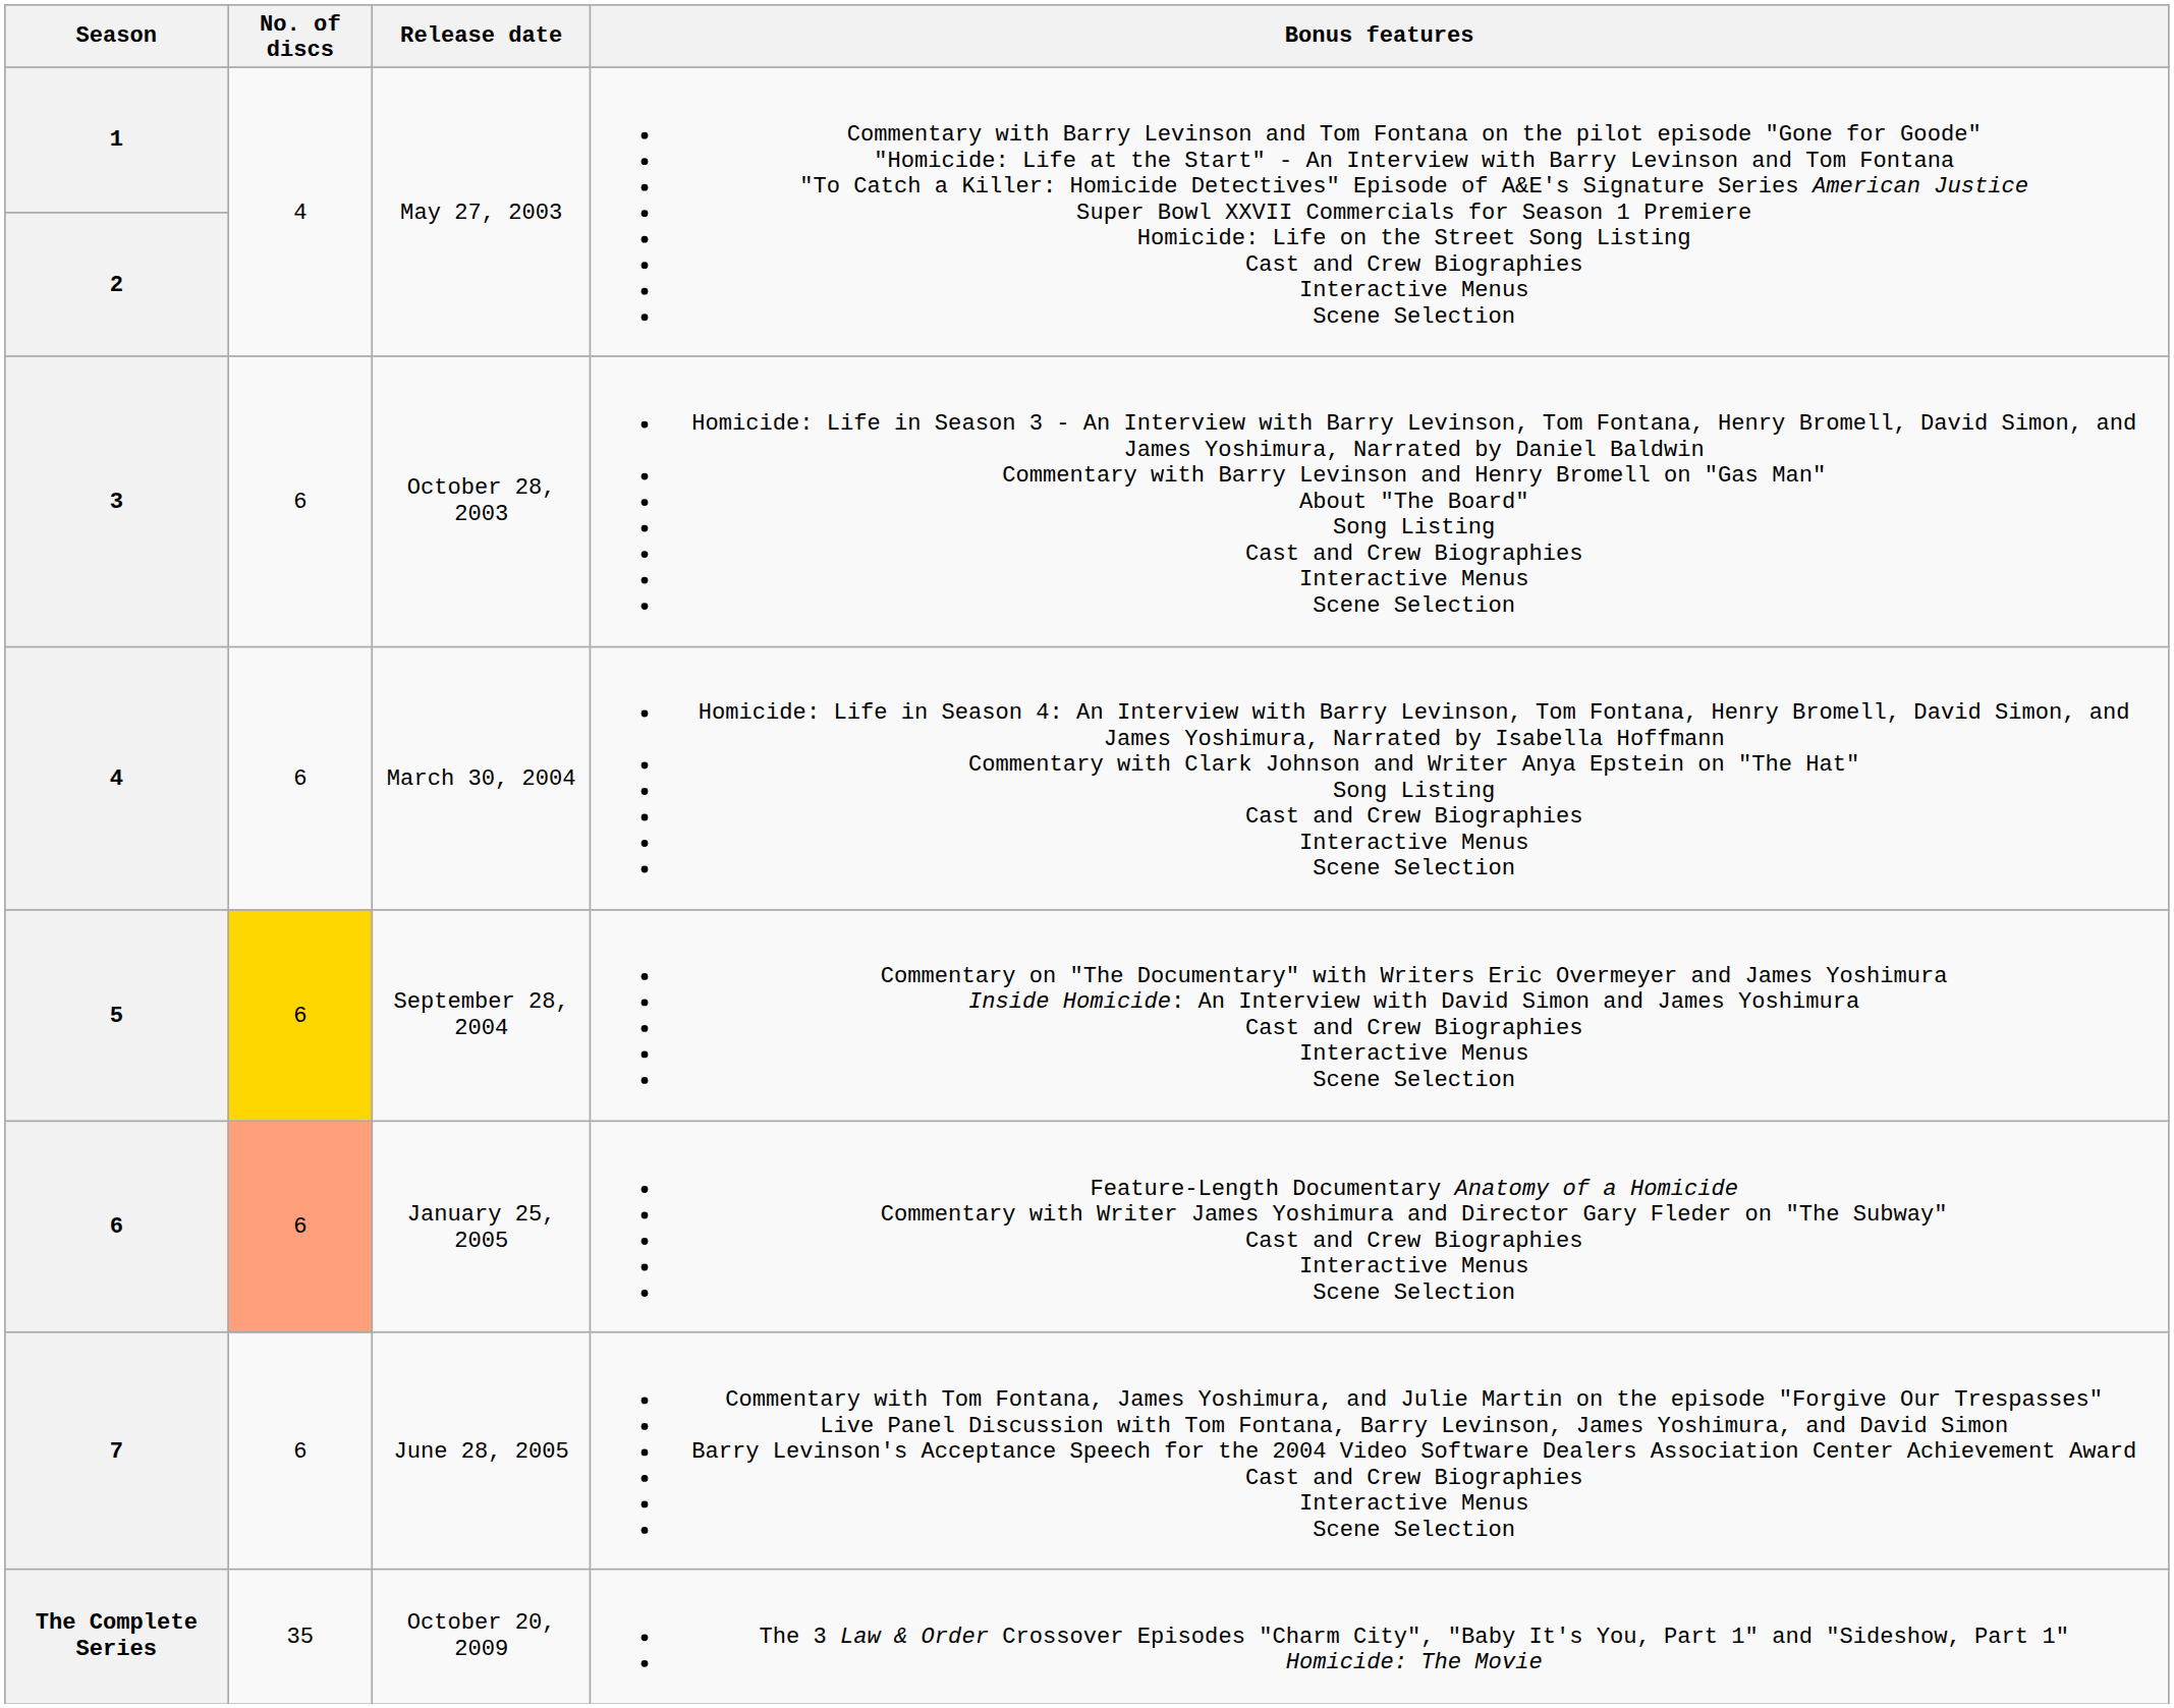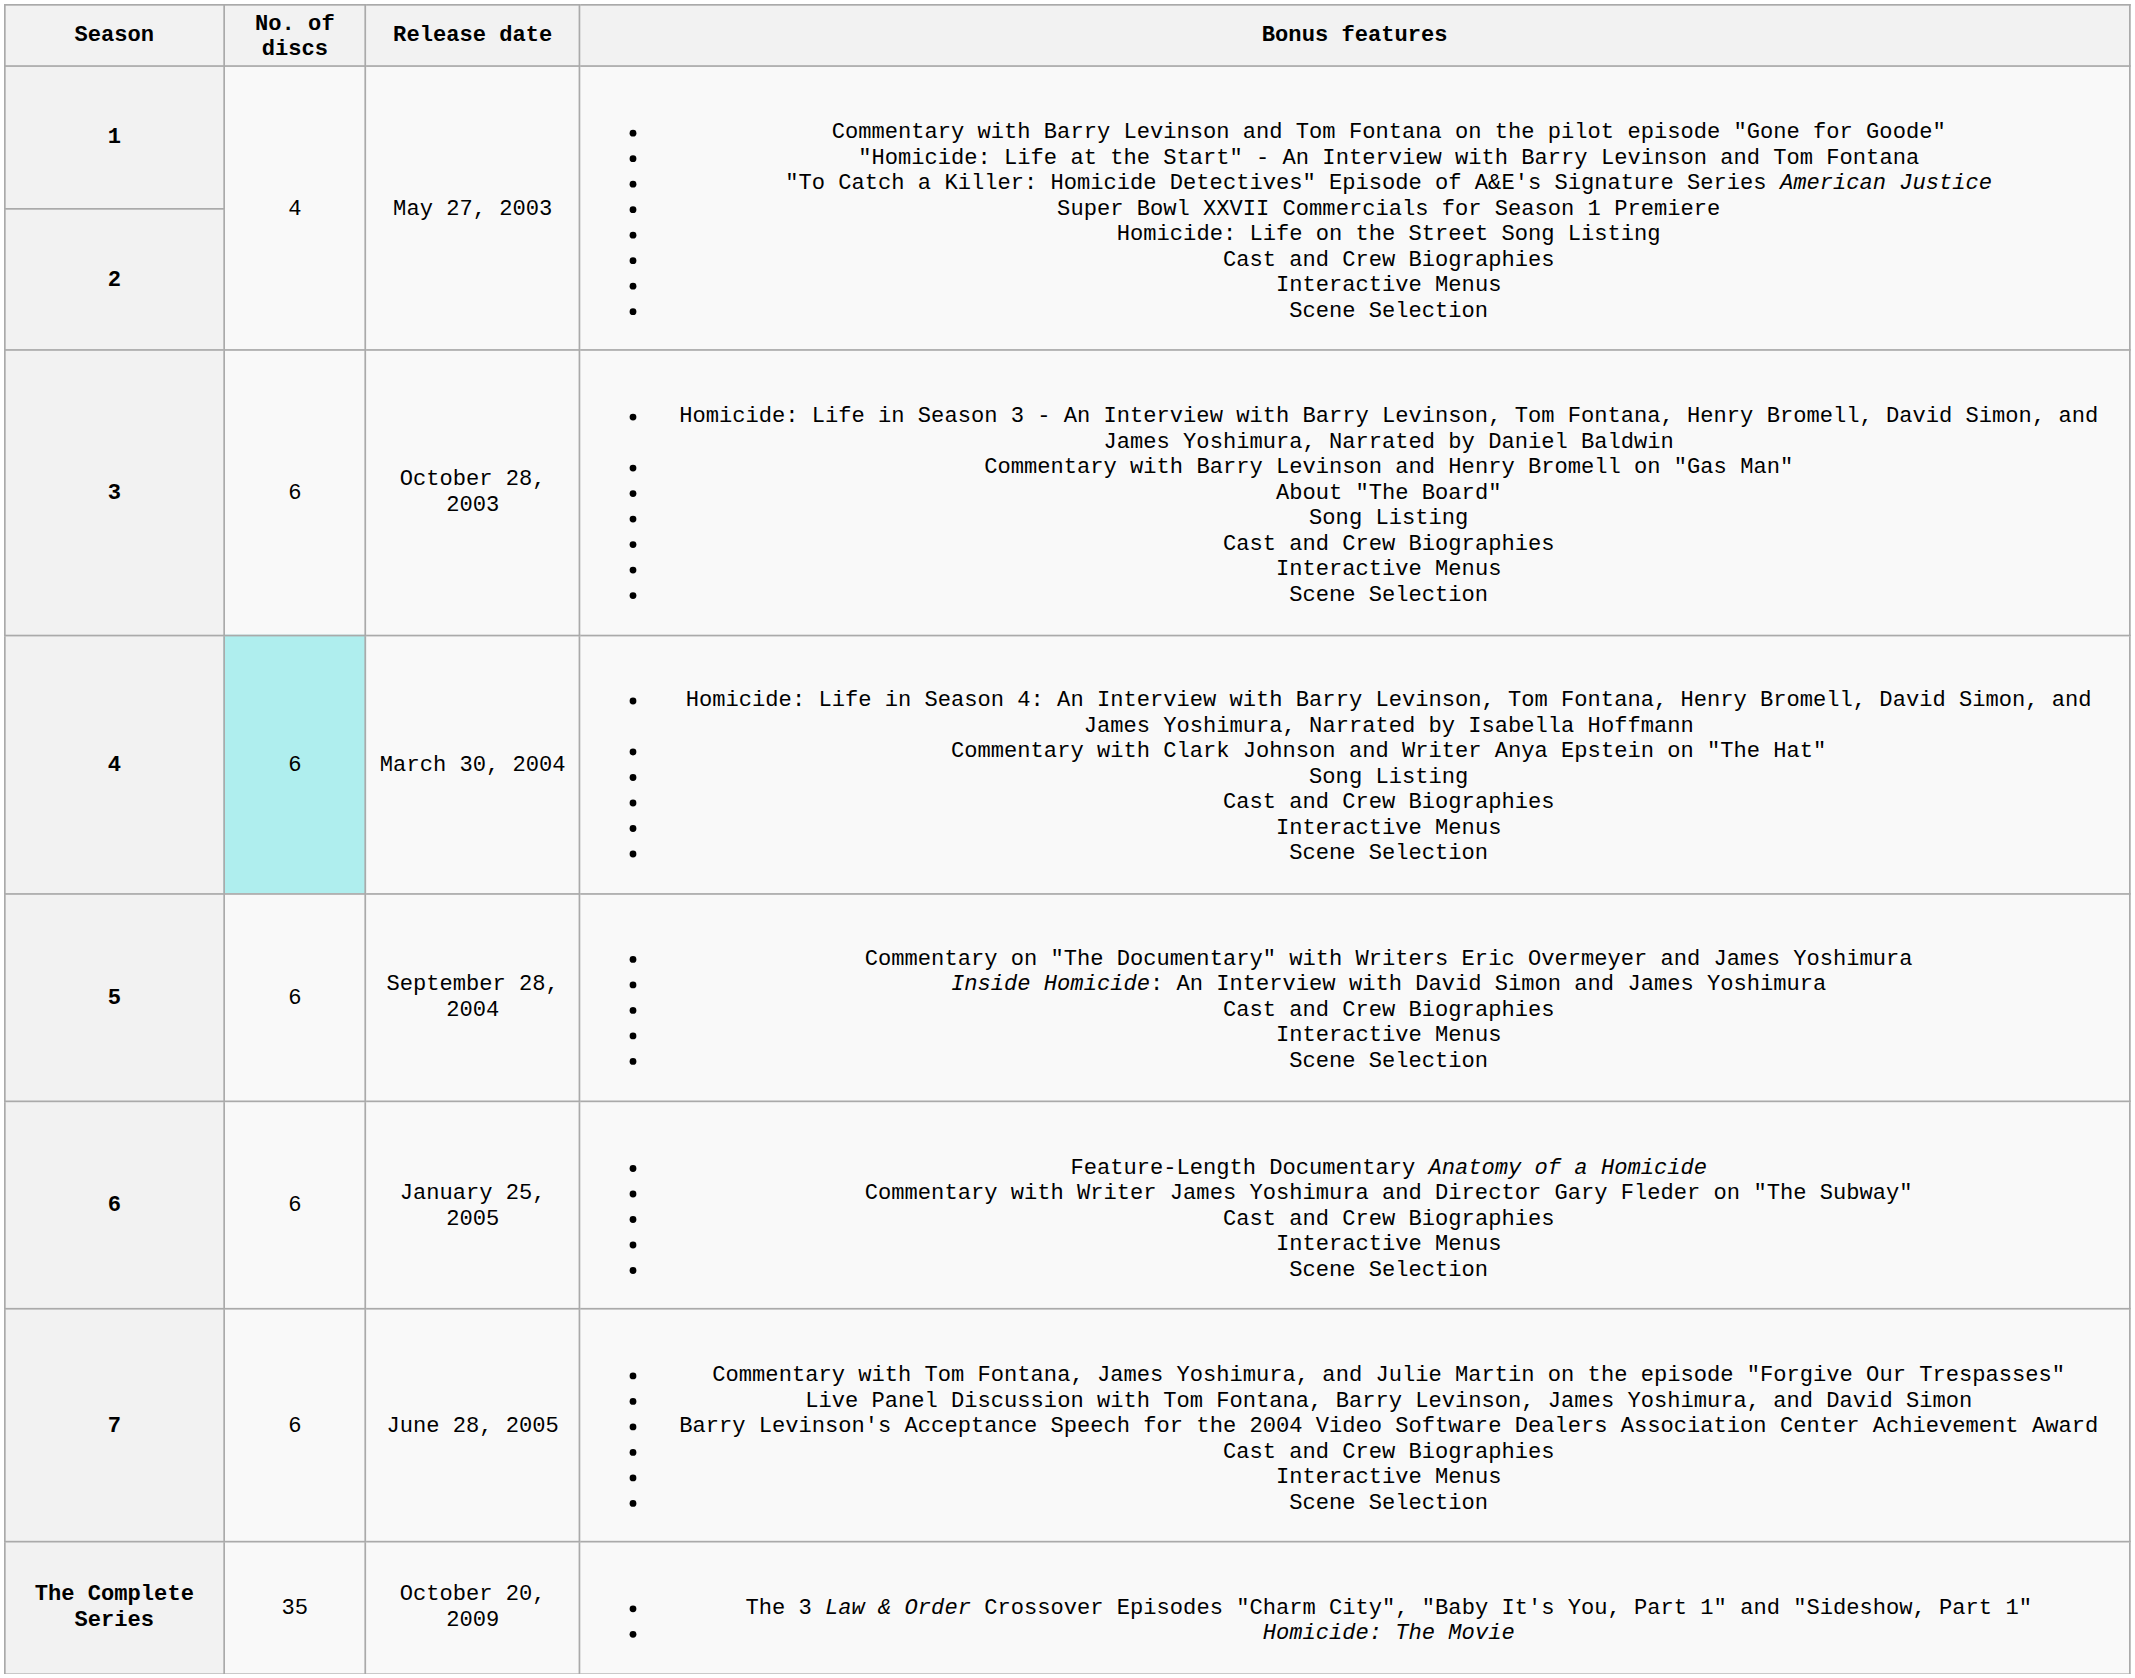March 30, 2004 | No. of discs: no background -> paleturquoise background
September 28, 2004 | No. of discs: gold background -> no background
January 25, 2005 | No. of discs: lightsalmon background -> no background
